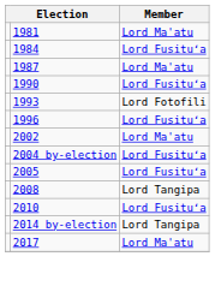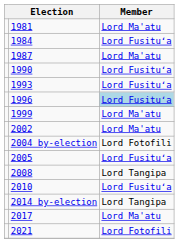1993 | Member: Lord Fotofili -> Lord Fusituʻa
1996 | Member: no background -> lightblue background
+ row: 1999 | Lord Ma'atu
2004 by-election | Member: Lord Fusituʻa -> Lord Fotofili
+ row: 2021 | Lord Fotofili
